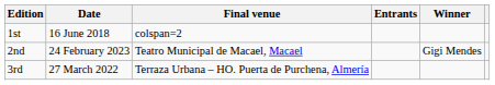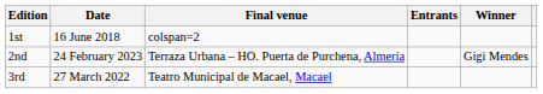2nd | Final venue: Teatro Municipal de Macael, Macael -> Terraza Urbana – HO. Puerta de Purchena, Almería
3rd | Final venue: Terraza Urbana – HO. Puerta de Purchena, Almería -> Teatro Municipal de Macael, Macael
